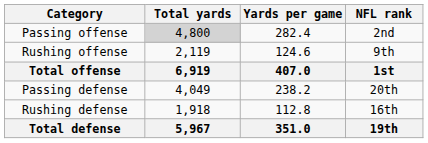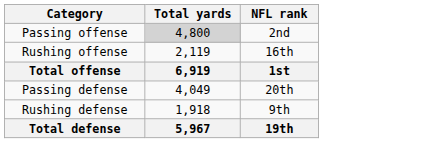- column: Yards per game | 282.4 | 124.6 | 407.0 | 238.2 | 112.8 | 351.0
Rushing offense | NFL rank: 9th -> 16th
Rushing defense | NFL rank: 16th -> 9th
